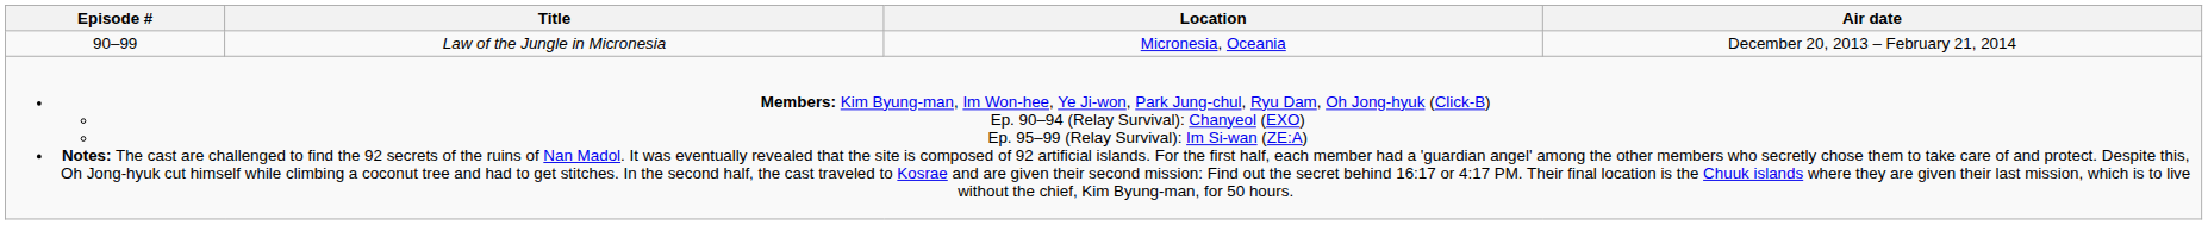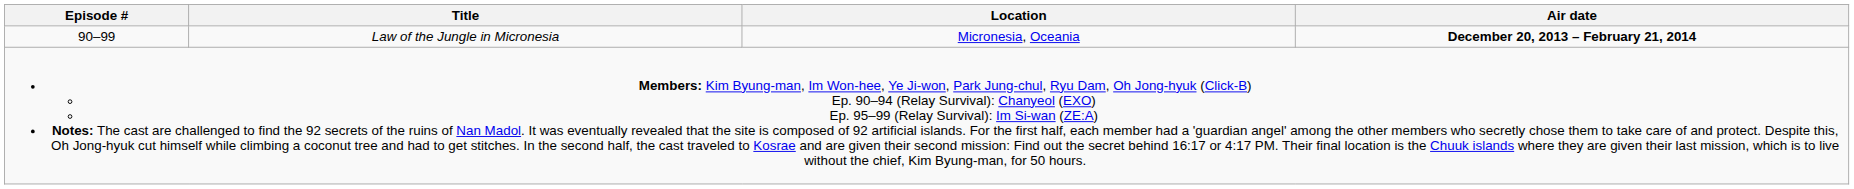90–99 | Air date: normal -> bold
